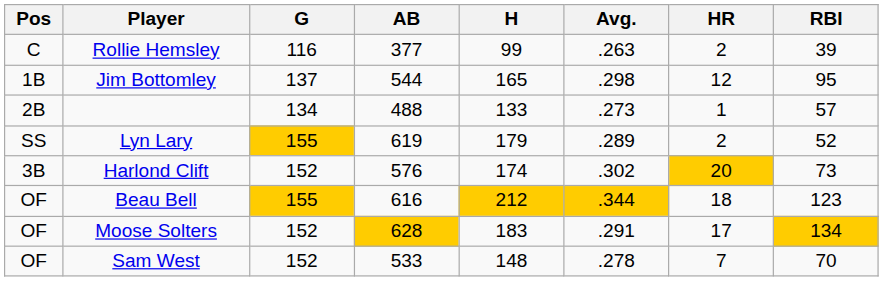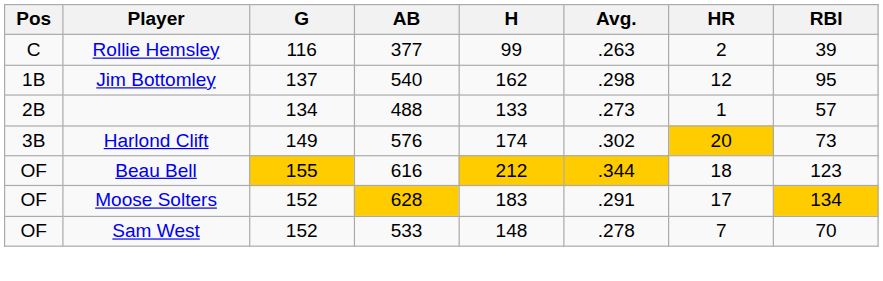Jim Bottomley | AB: 544 -> 540
Jim Bottomley | H: 165 -> 162
- row: SS | Lyn Lary | 155 | 619 | 179 | .289 | 2 | 52
Harlond Clift | G: 152 -> 149
